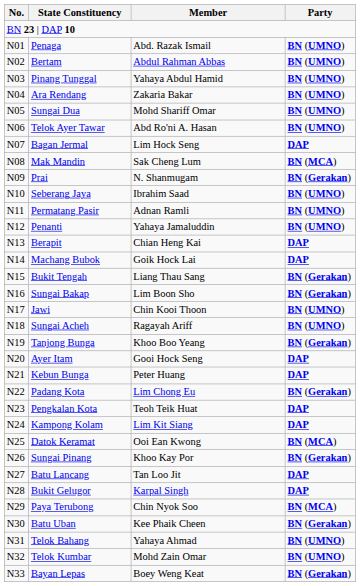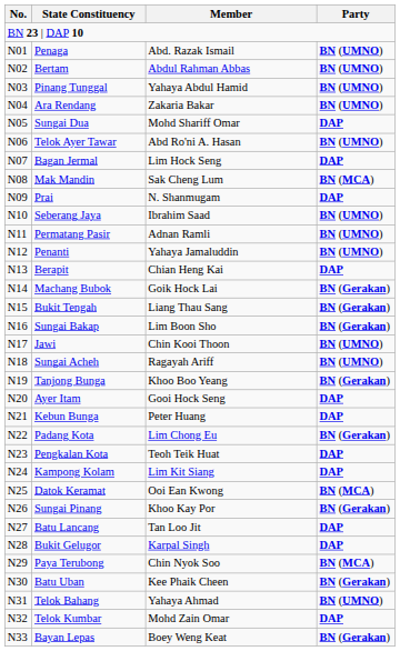Sungai Dua | Party: BN (UMNO) -> DAP
Prai | Party: BN (Gerakan) -> DAP
Machang Bubok | Party: DAP -> BN (Gerakan)
Telok Kumbar | Party: BN (UMNO) -> DAP
